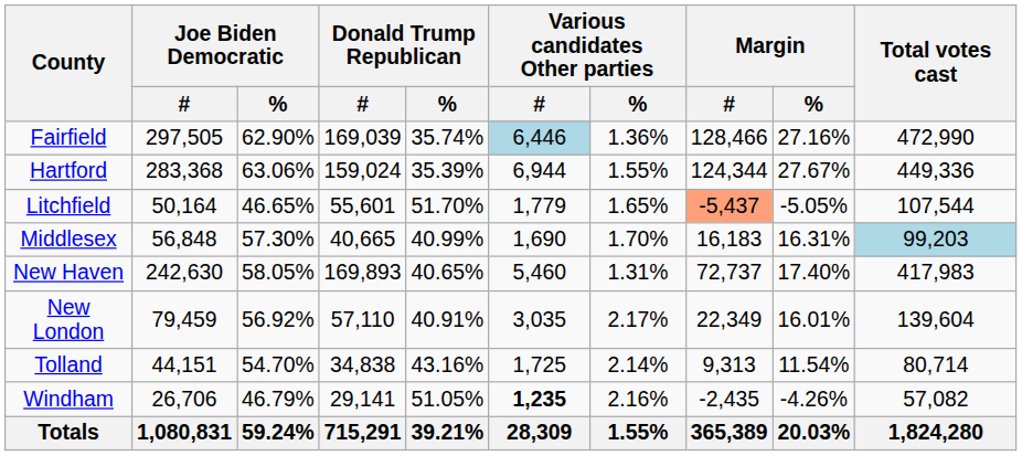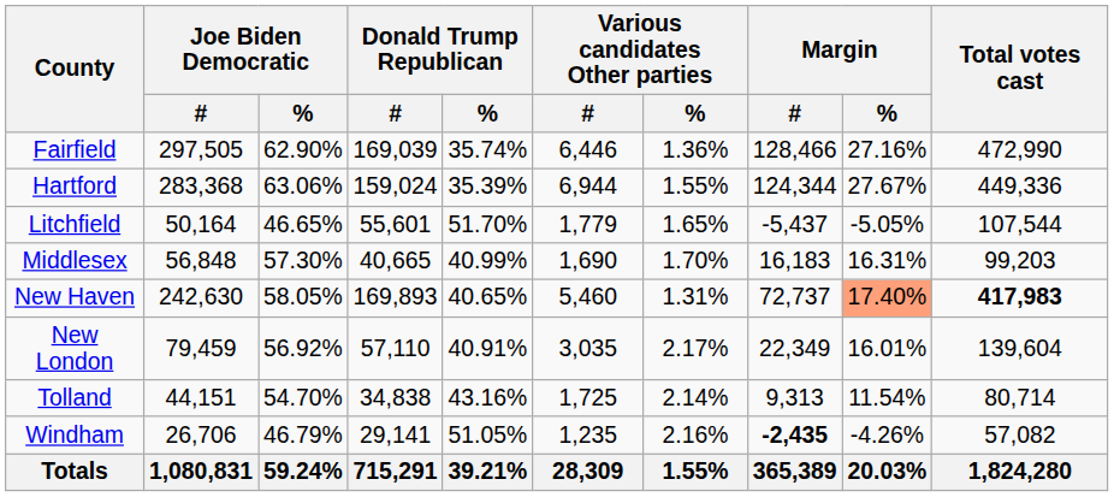Fairfield | Various candidates Other parties / #: lightblue background -> no background
Litchfield | Margin / #: lightsalmon background -> no background
Middlesex | Total votes cast: lightblue background -> no background
New Haven | Margin / %: no background -> lightsalmon background
New Haven | Total votes cast: normal -> bold
Windham | Various candidates Other parties / #: bold -> normal
Windham | Margin / #: normal -> bold
